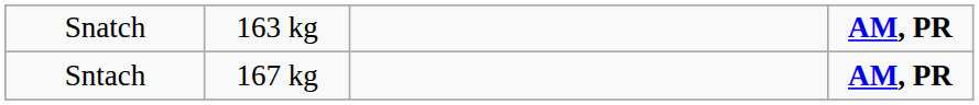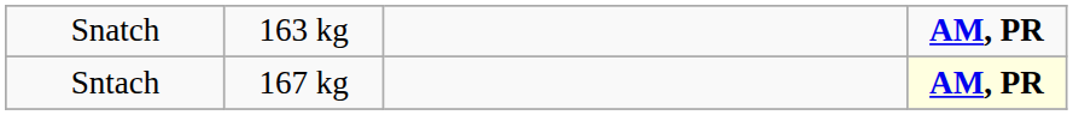Sntach | column 4: no background -> lightyellow background
